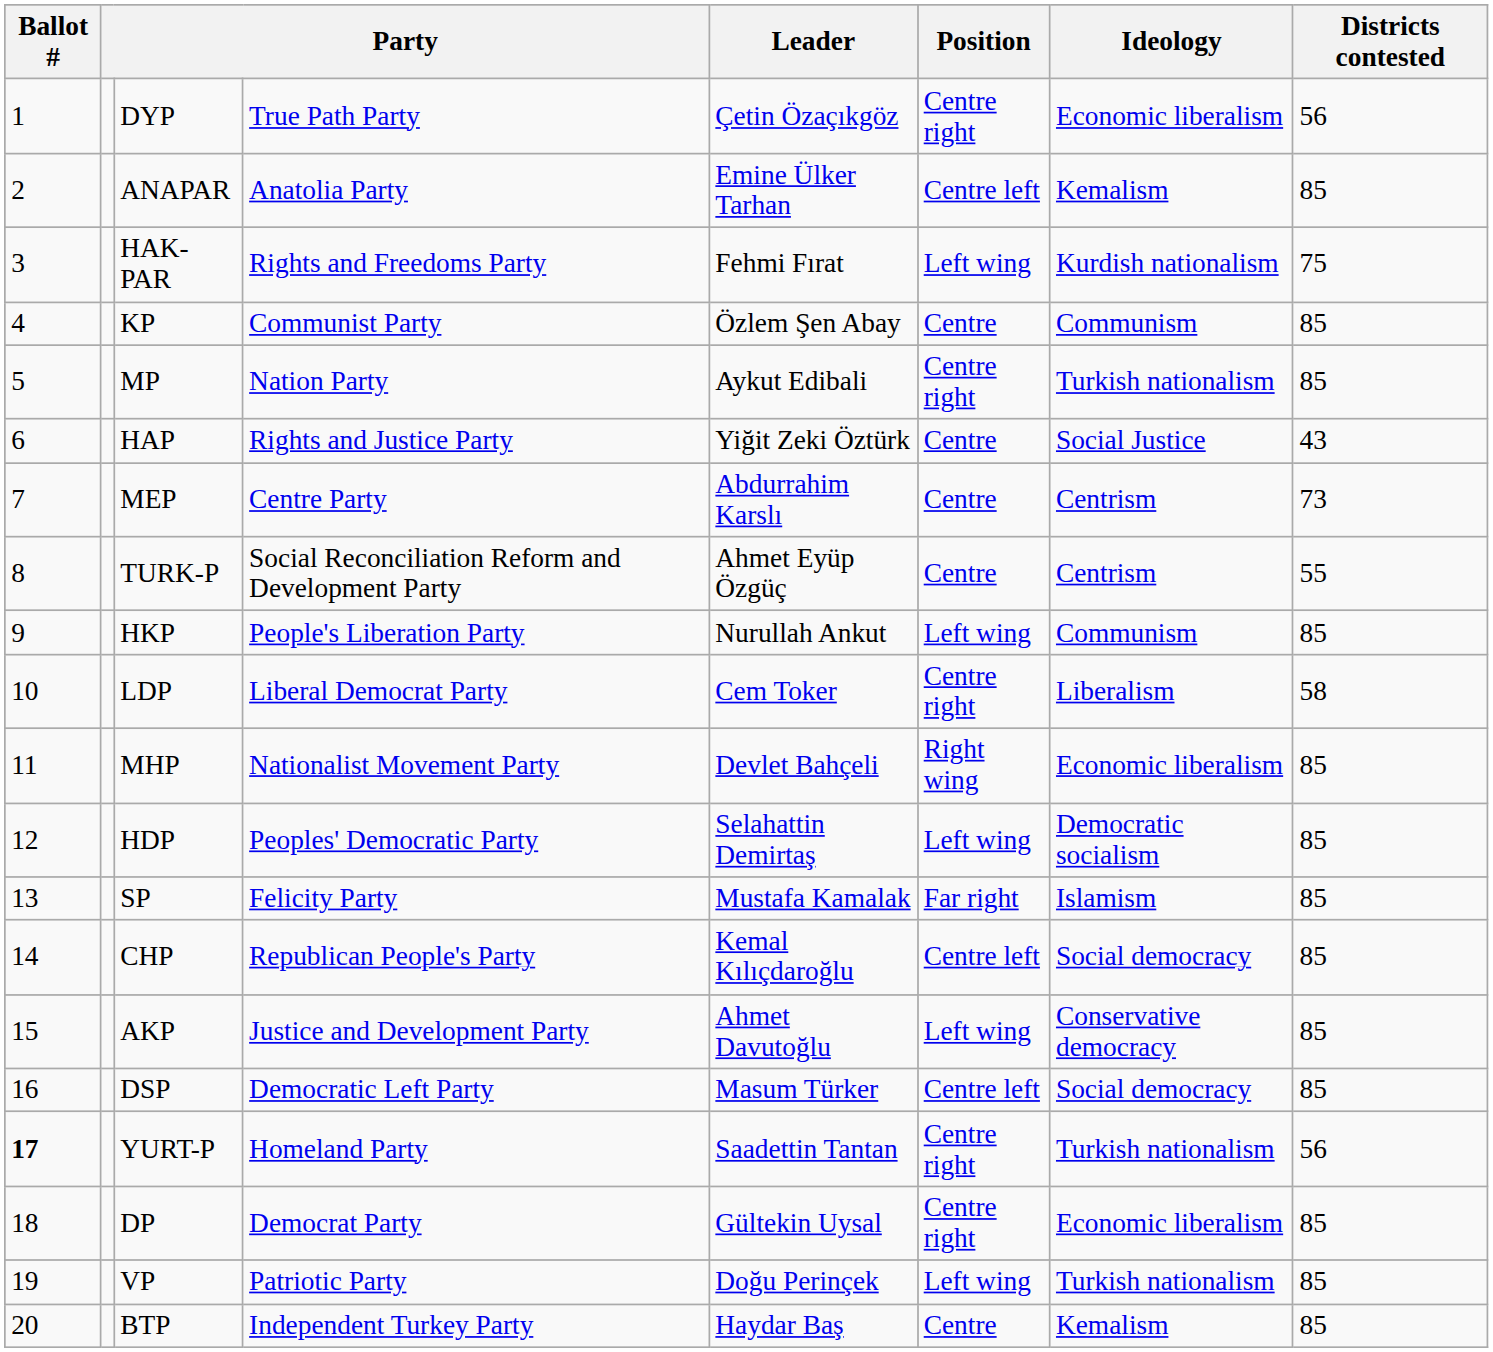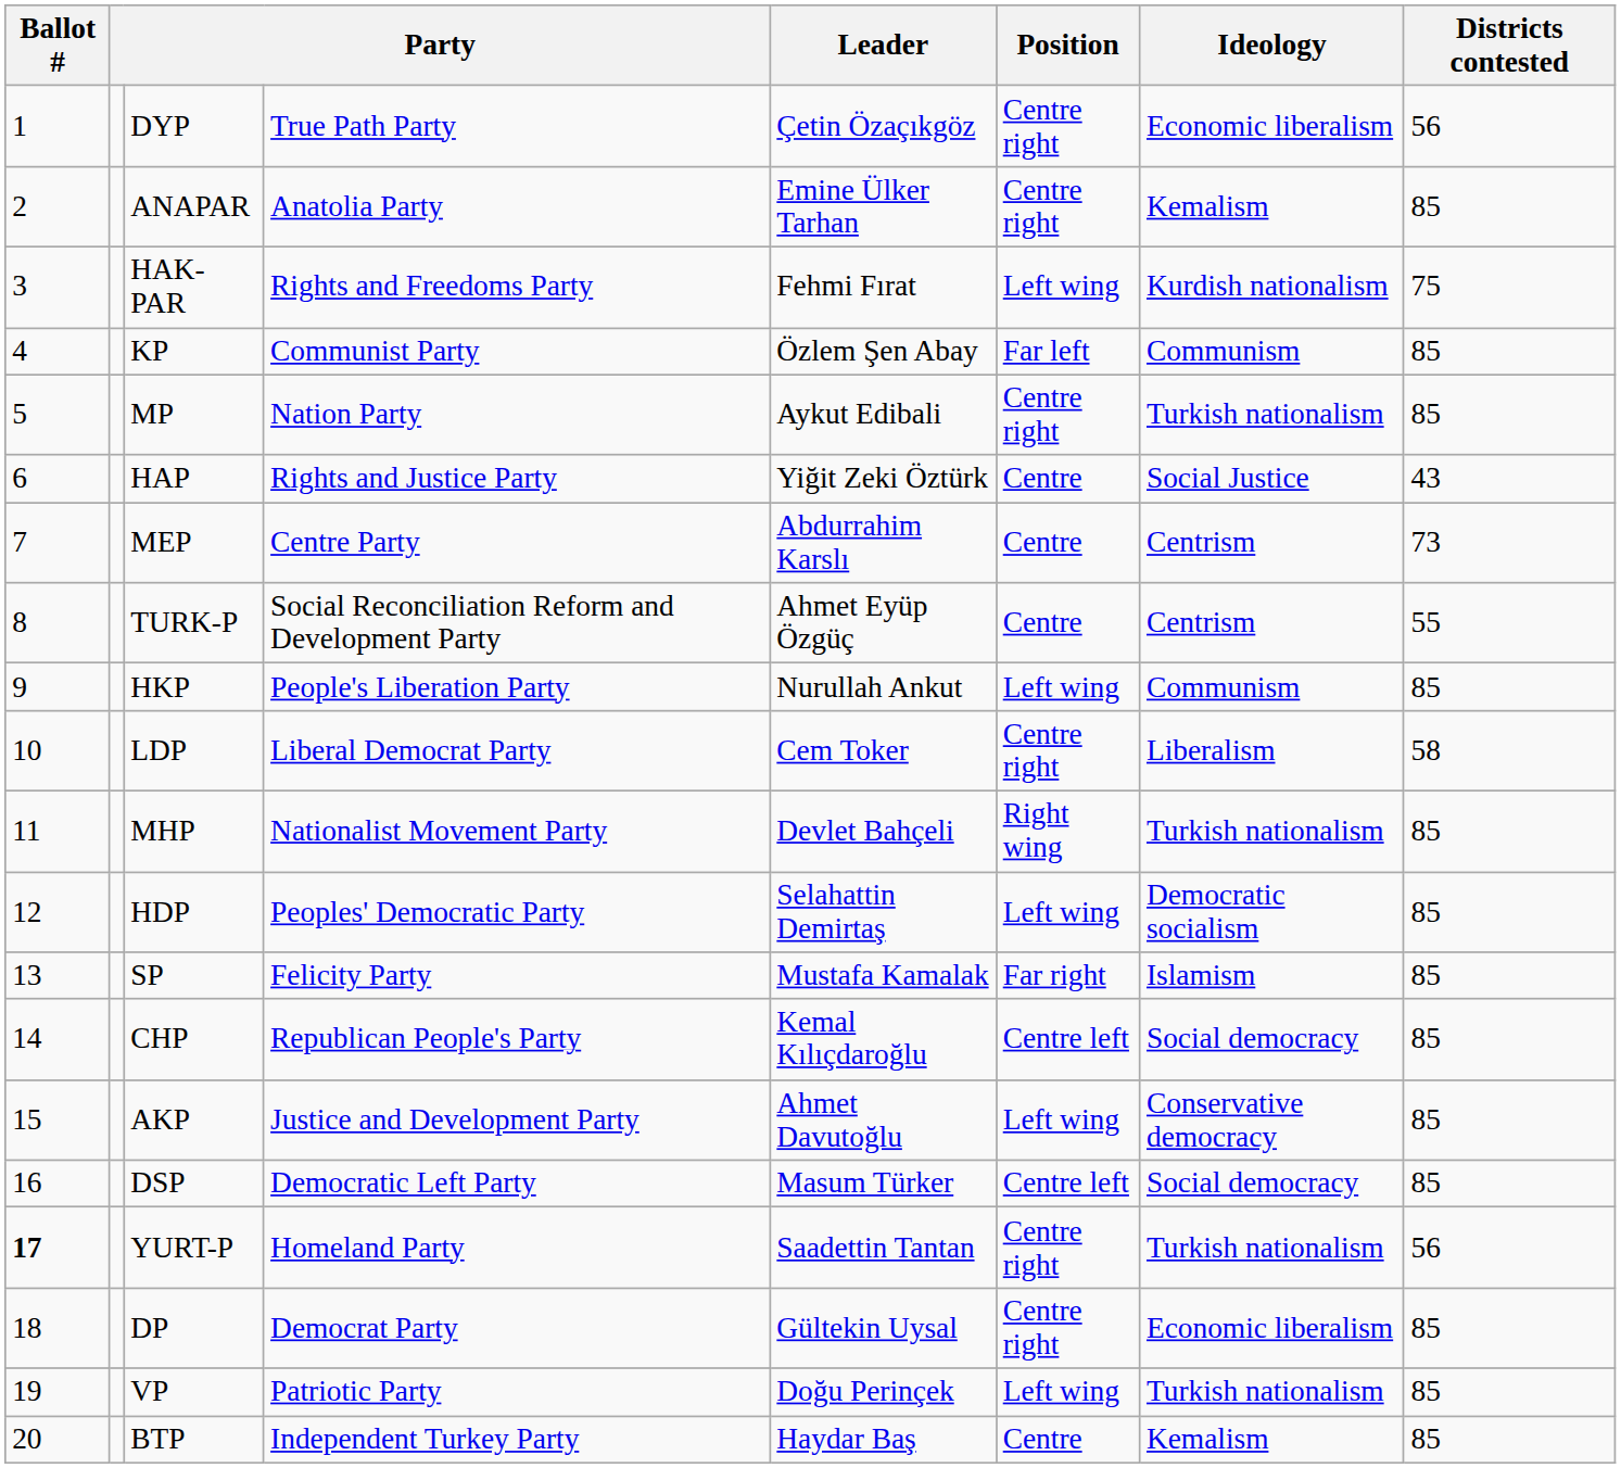ANAPAR | Position: Centre left -> Centre right
KP | Position: Centre -> Far left
MHP | Ideology: Economic liberalism -> Turkish nationalism
